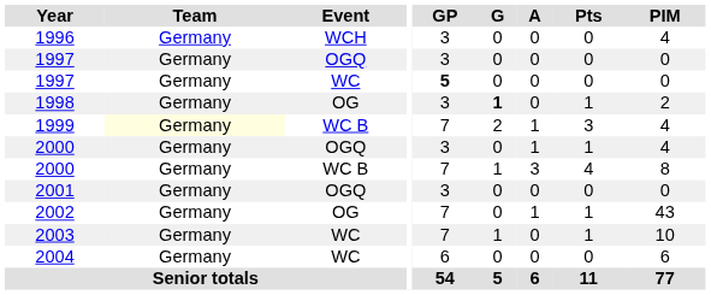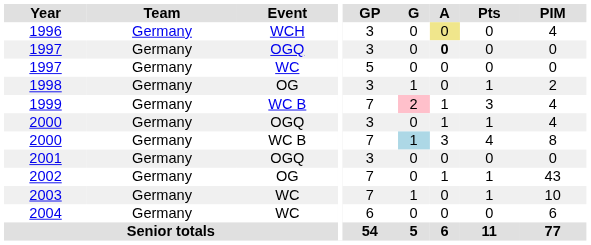1996 | A: no background -> khaki background
1997 / OGQ | A: normal -> bold
1997 / WC | GP: bold -> normal
1998 | G: bold -> normal
1999 | Team: lightyellow background -> no background
1999 | G: no background -> pink background
2000 / WC B | G: no background -> lightblue background
